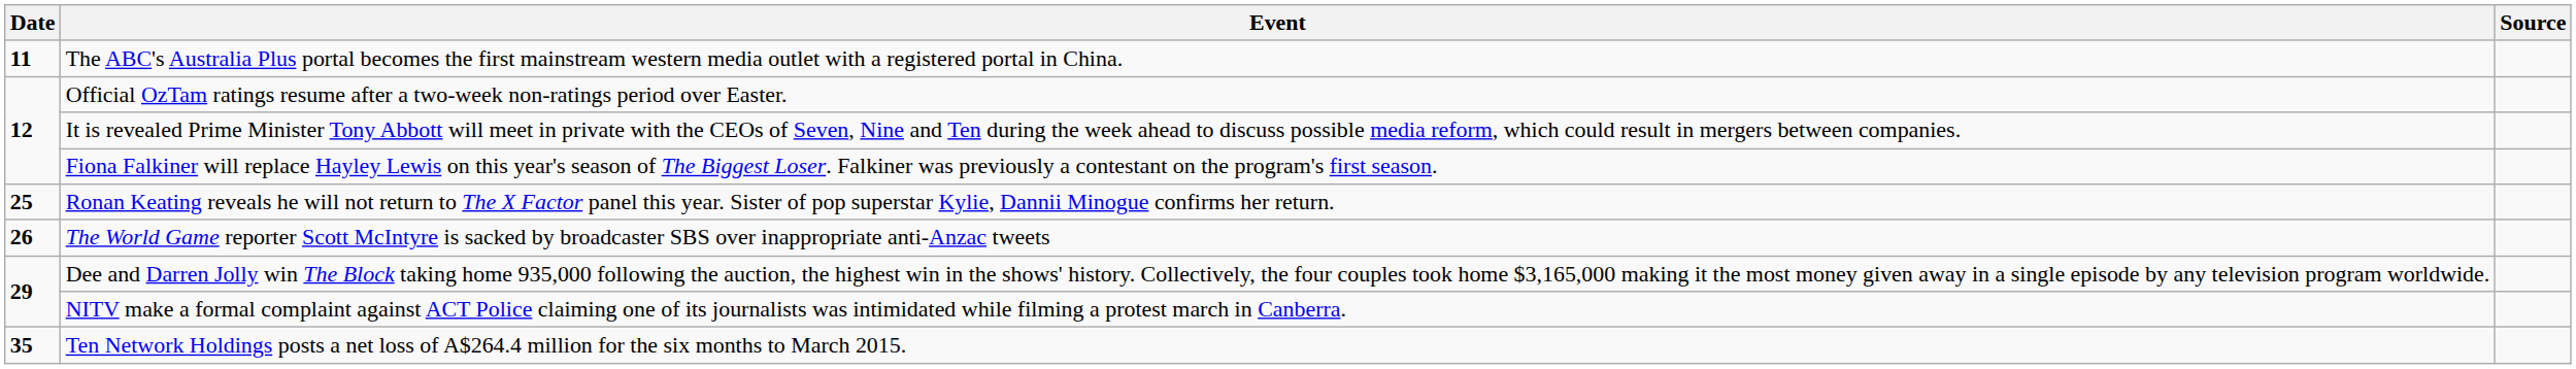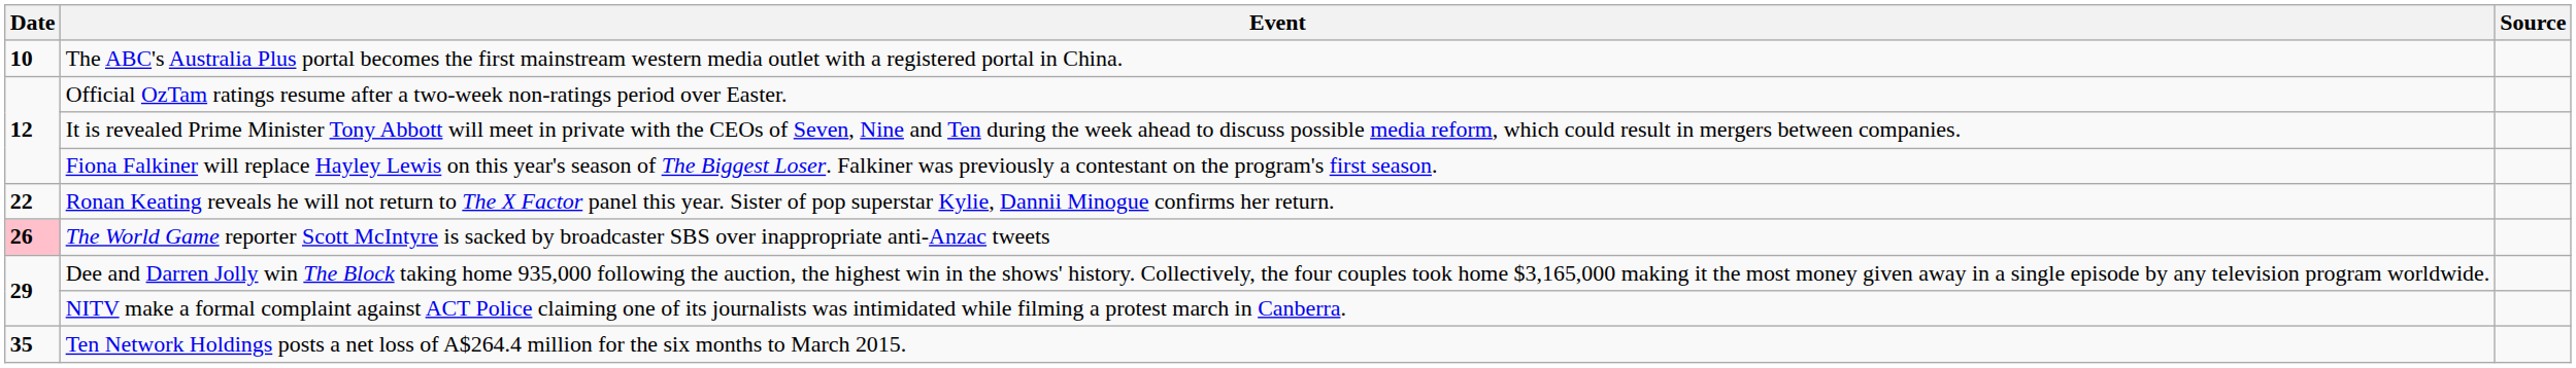row 2 | Date: 11 -> 10
row 6 | Date: 25 -> 22
row 7 | Date: no background -> pink background
